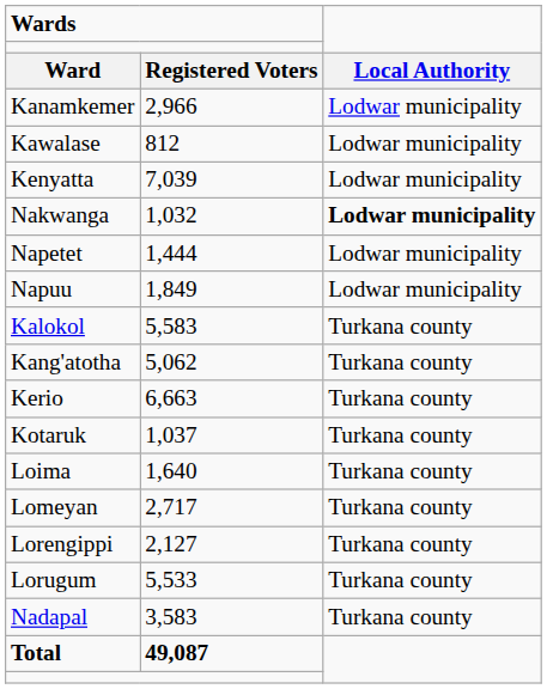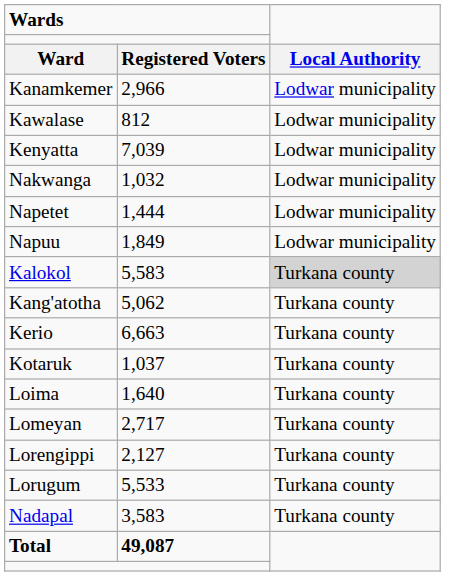Nakwanga | column 3: bold -> normal
Kalokol | column 3: no background -> lightgrey background
